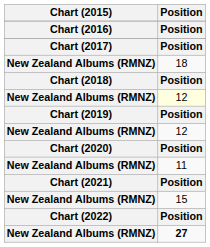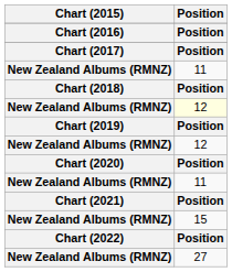row 4 | Position: 18 -> 11
row 14 | Position: bold -> normal
